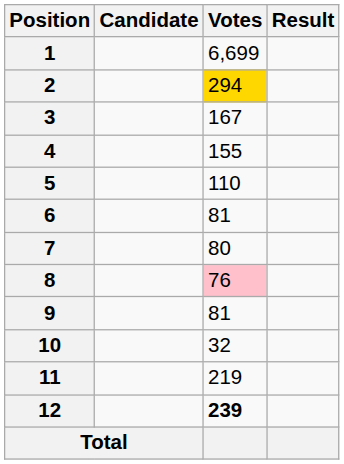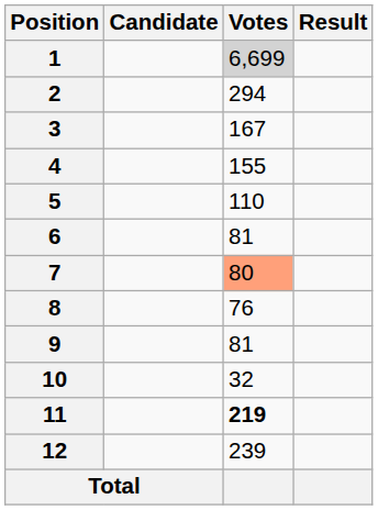1 | Votes: no background -> lightgrey background
2 | Votes: gold background -> no background
7 | Votes: no background -> lightsalmon background
8 | Votes: pink background -> no background
11 | Votes: normal -> bold
12 | Votes: bold -> normal
